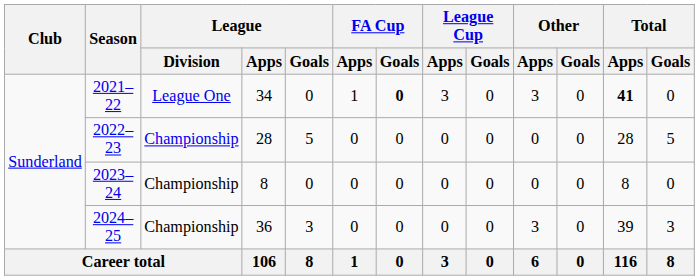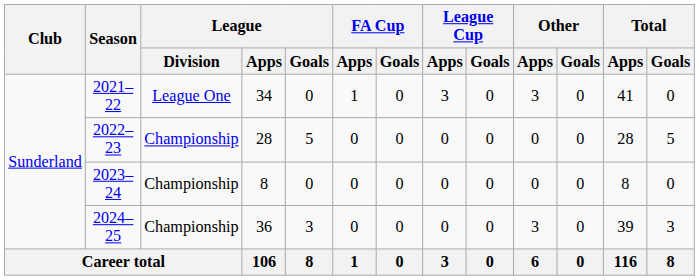2021–22 | FA Cup / Goals: bold -> normal
2021–22 | Total / Apps: bold -> normal
